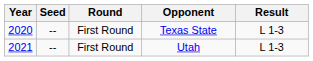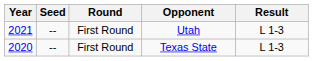rows swapped: Texas State <-> Utah
